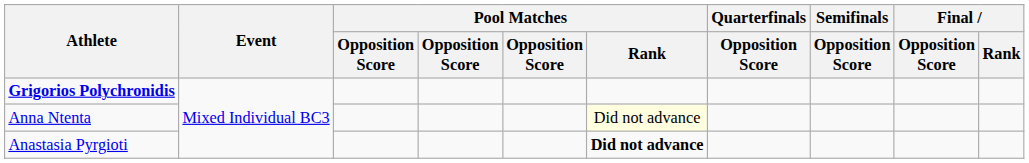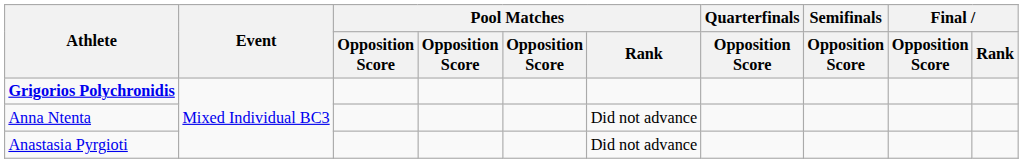Anna Ntenta | Pool Matches / Rank: lightyellow background -> no background
Anastasia Pyrgioti | Pool Matches / Rank: bold -> normal
